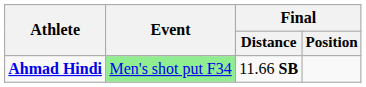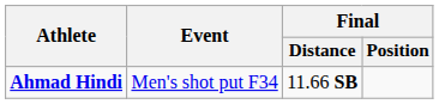Ahmad Hindi | Event: lightgreen background -> no background
